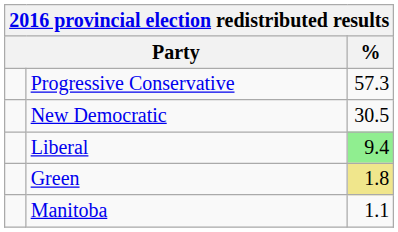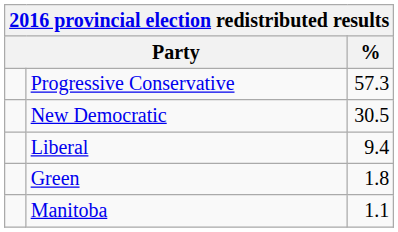Liberal | %: lightgreen background -> no background
Green | %: khaki background -> no background
